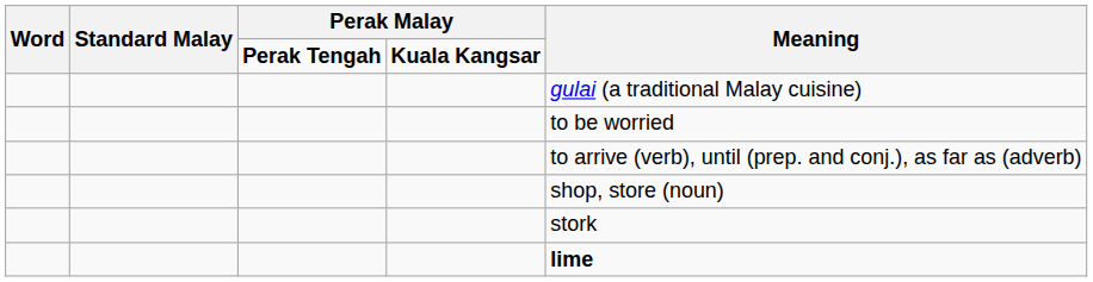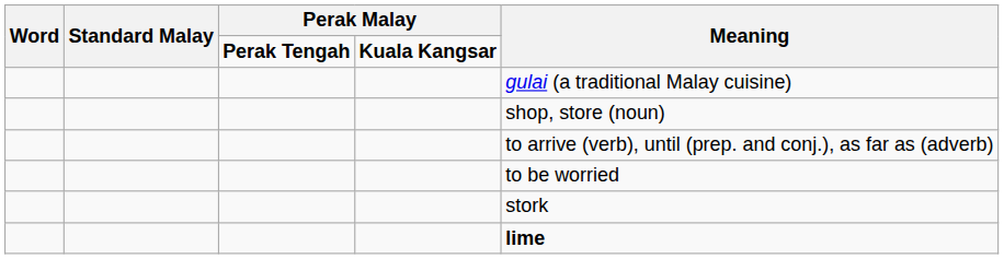row 4 | Meaning: to be worried -> shop, store (noun)
row 6 | Meaning: shop, store (noun) -> to be worried
